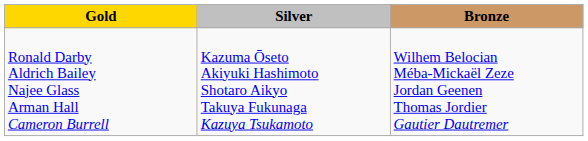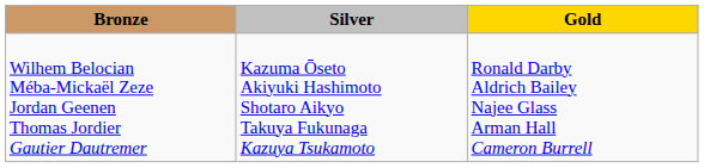columns swapped: Gold <-> Bronze
